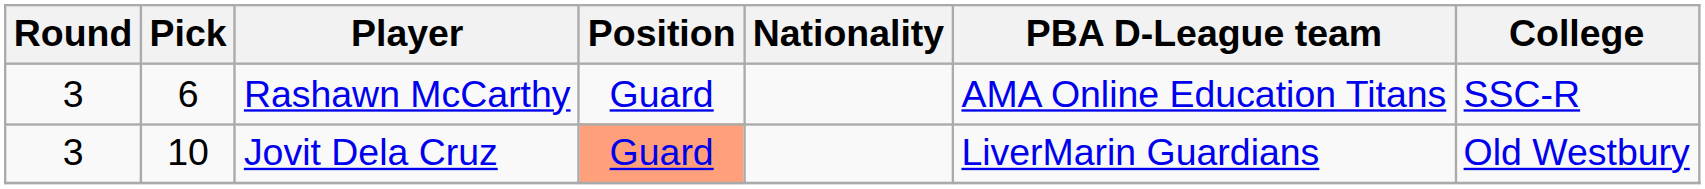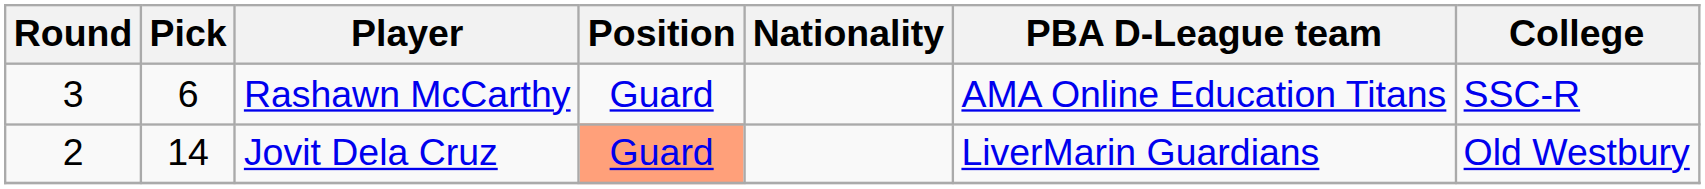Jovit Dela Cruz | Round: 3 -> 2
Jovit Dela Cruz | Pick: 10 -> 14
